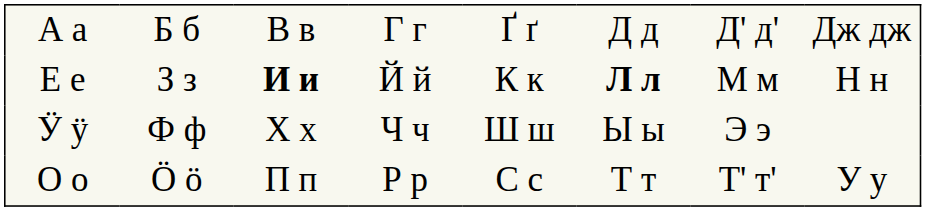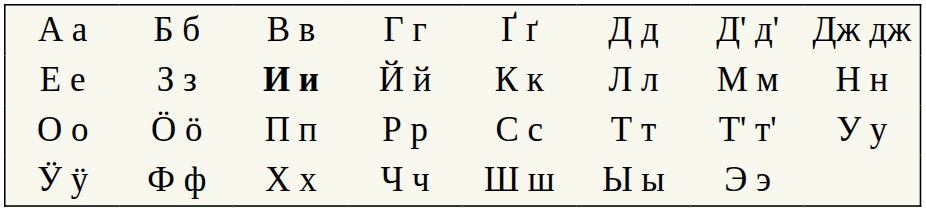Е е | column 6: bold -> normal
rows swapped: О о <-> Ӱ ӱ
